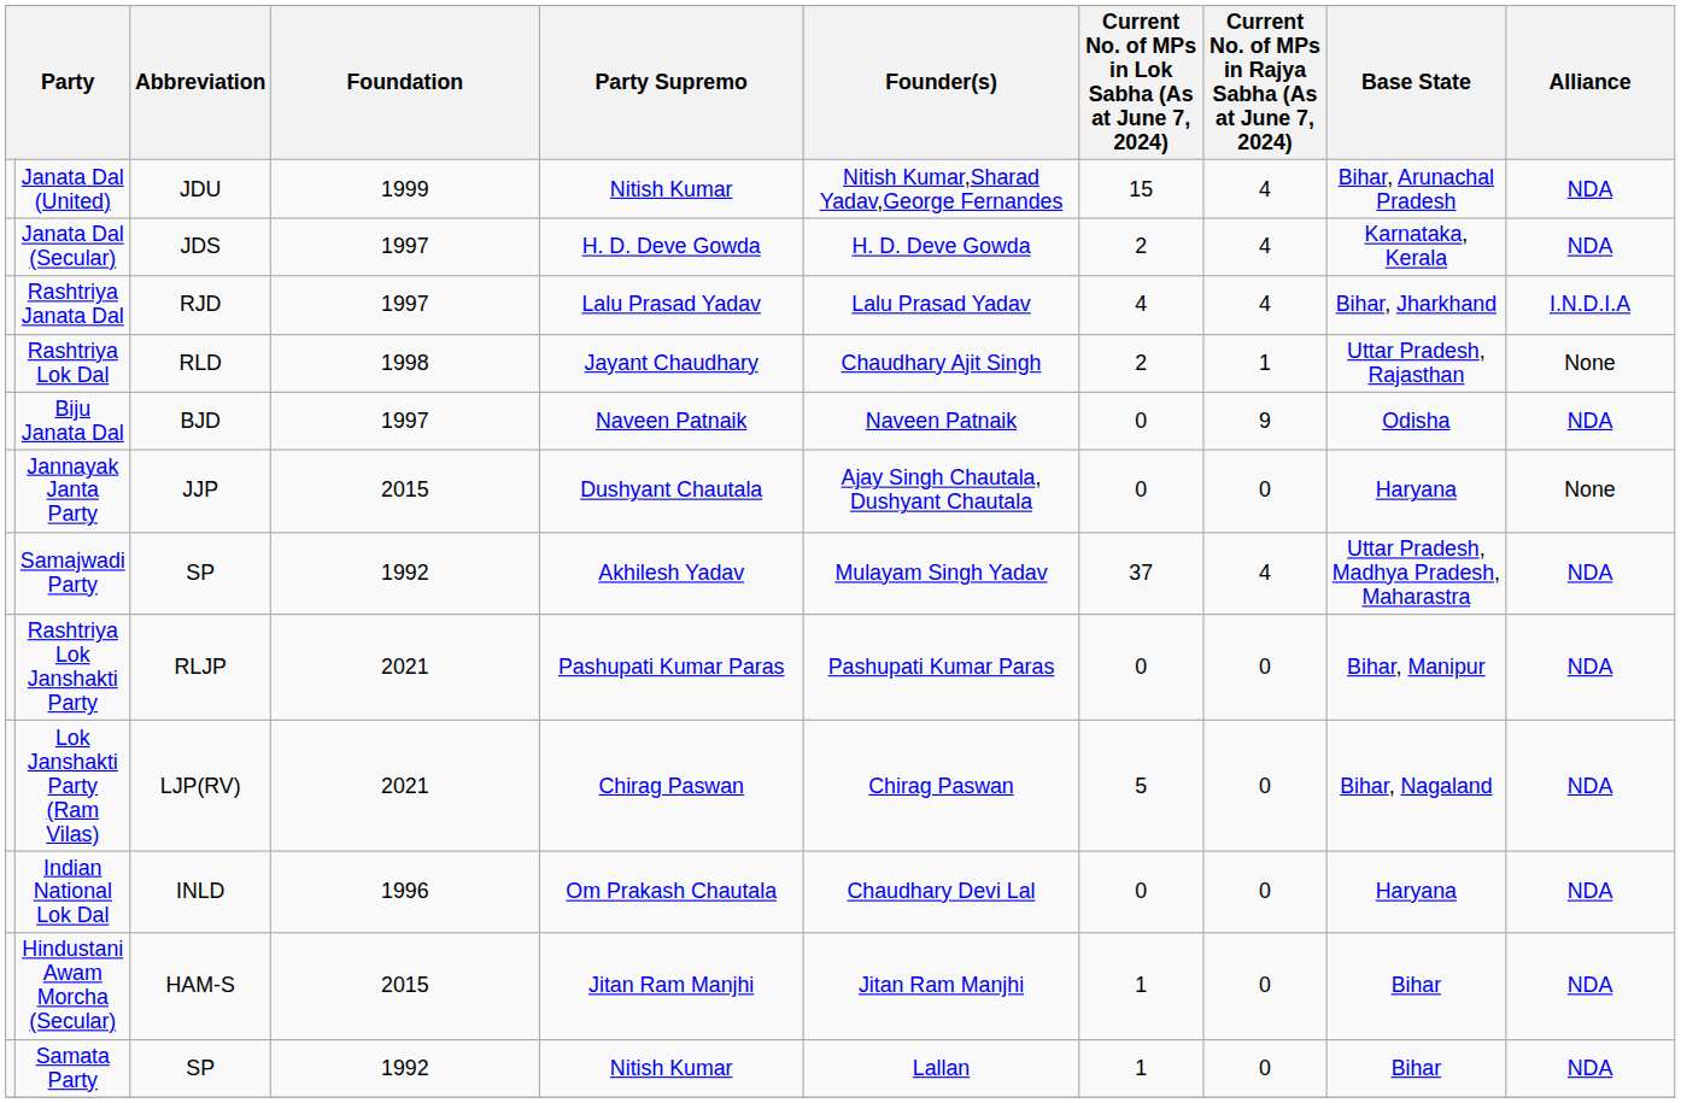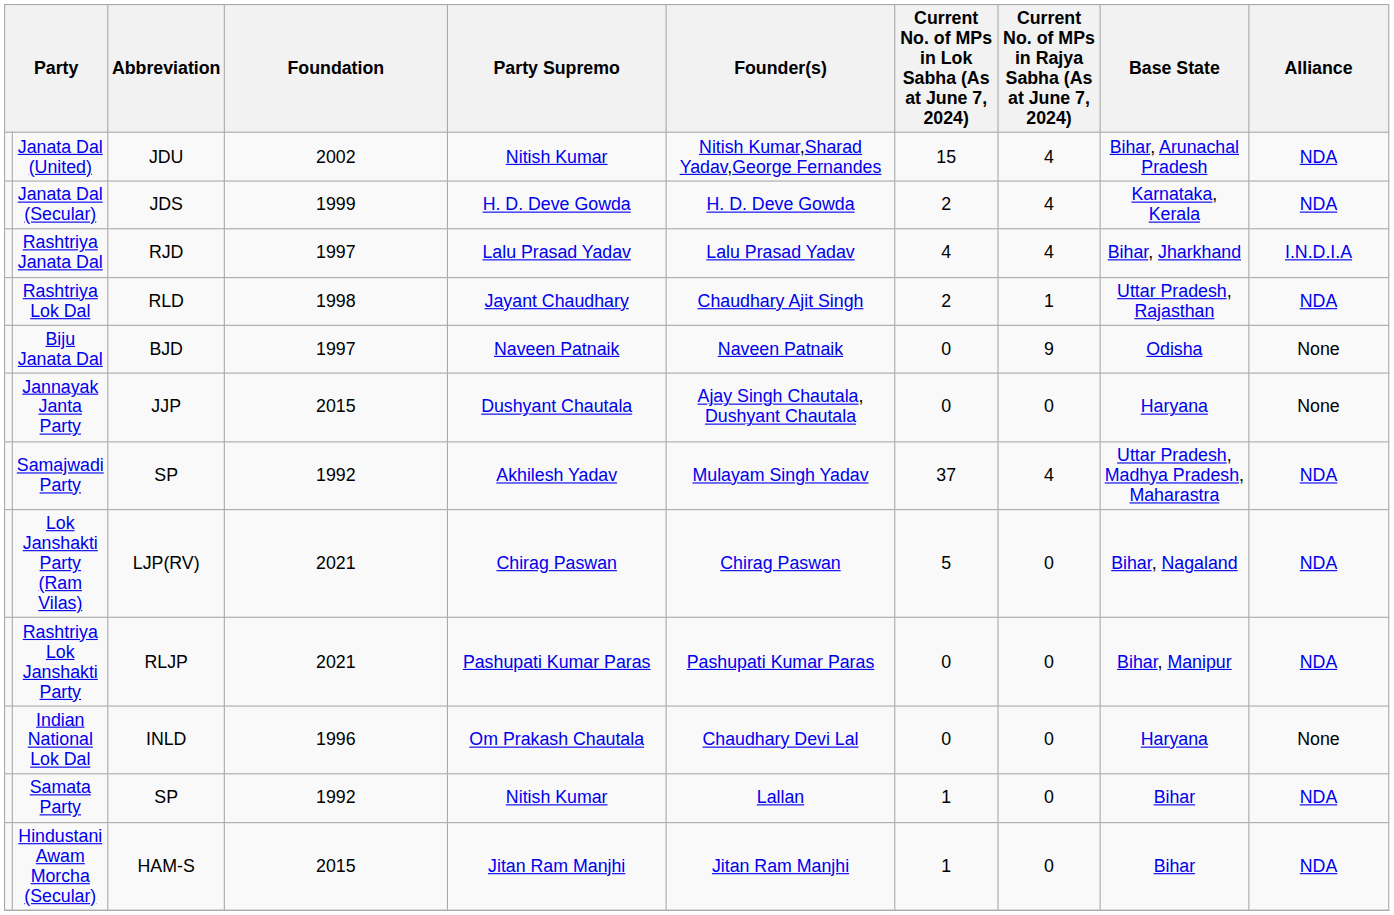Janata Dal (United) | Foundation: 1999 -> 2002
Janata Dal (Secular) | Foundation: 1997 -> 1999
Rashtriya Lok Dal | Alliance: None -> NDA
Biju Janata Dal | Alliance: NDA -> None
rows swapped: Rashtriya Lok Janshakti Party <-> Lok Janshakti Party (Ram Vilas)
Indian National Lok Dal | Alliance: NDA -> None
rows swapped: Hindustani Awam Morcha (Secular) <-> Samata Party
